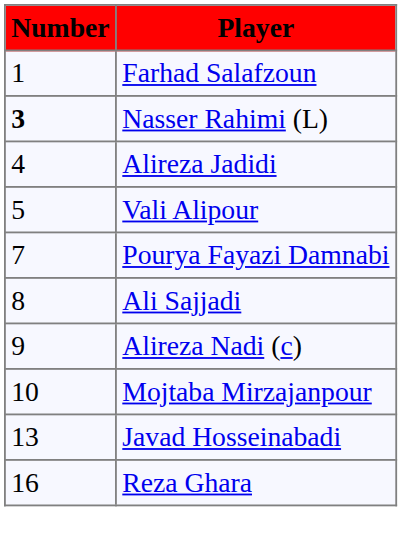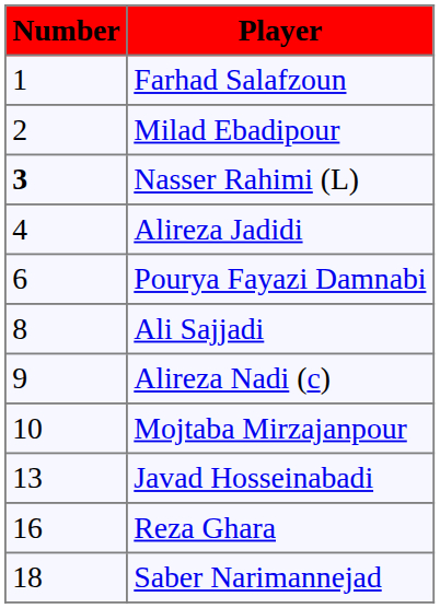+ row: 2 | Milad Ebadipour
- row: 5 | Vali Alipour
Pourya Fayazi Damnabi | Number: 7 -> 6
+ row: 18 | Saber Narimannejad
